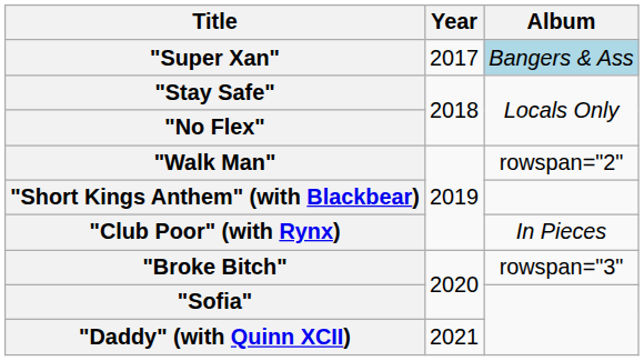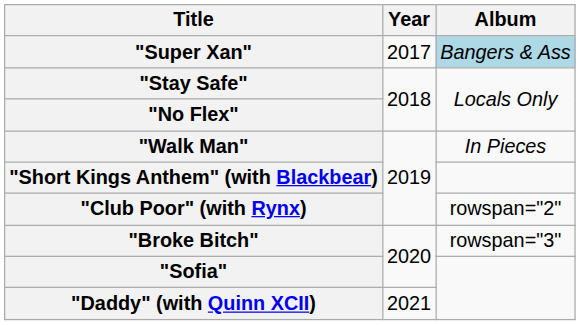"Walk Man" | Album: rowspan="2" -> In Pieces
"Club Poor" (with Rynx) | Album: In Pieces -> rowspan="2"
